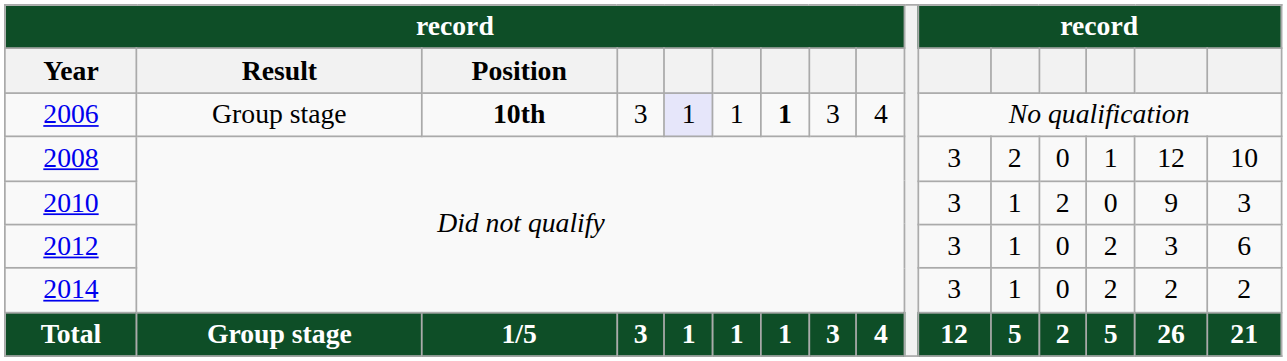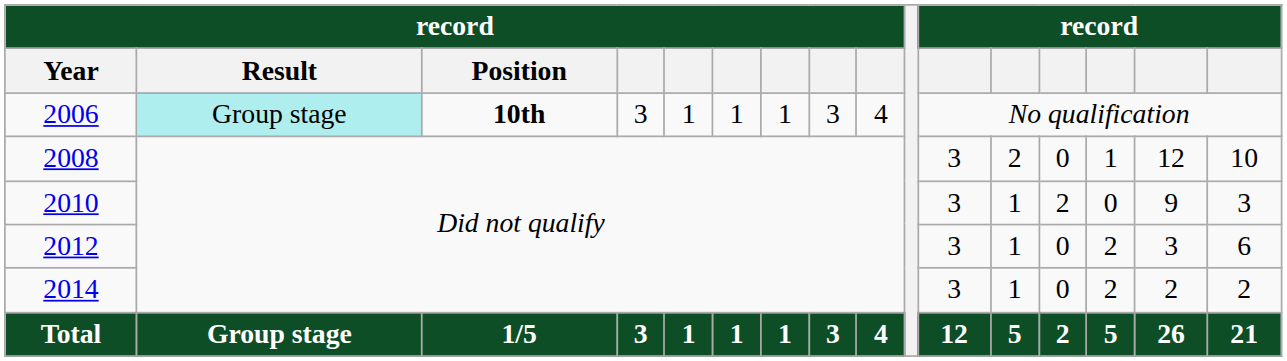2006 | record / Result: no background -> paleturquoise background
2006 | column 5: lavender background -> no background
2006 | column 7: bold -> normal
